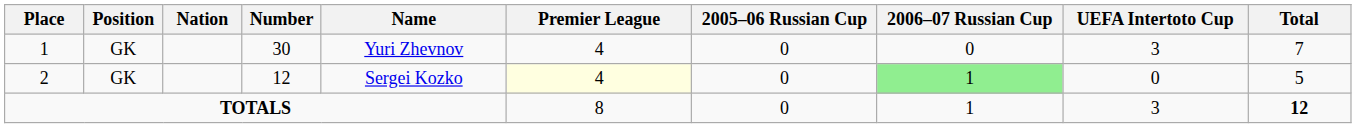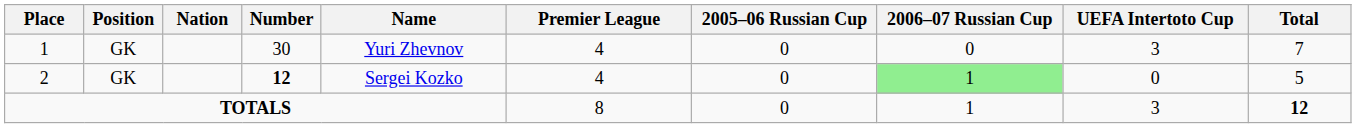2 | Number: normal -> bold
2 | Premier League: lightyellow background -> no background
